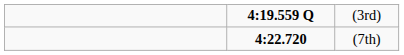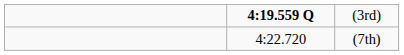(7th) | column 2: bold -> normal
